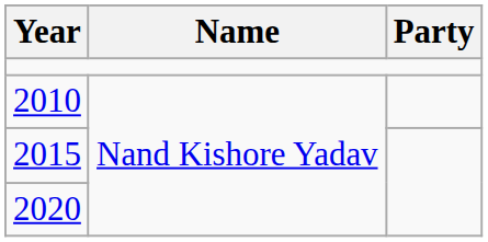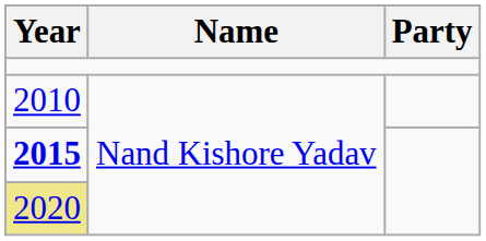2015 | Year: normal -> bold
2020 | Year: no background -> khaki background
